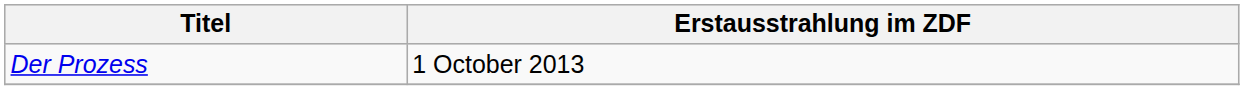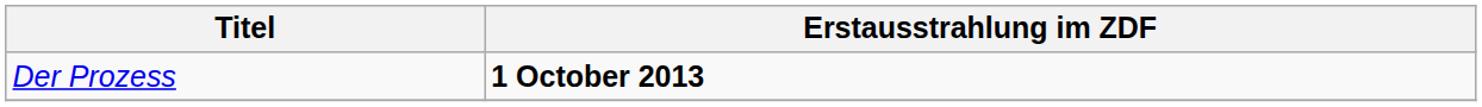Der Prozess | Erstausstrahlung im ZDF: normal -> bold
